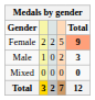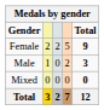Female | Total: lightsalmon background -> no background
